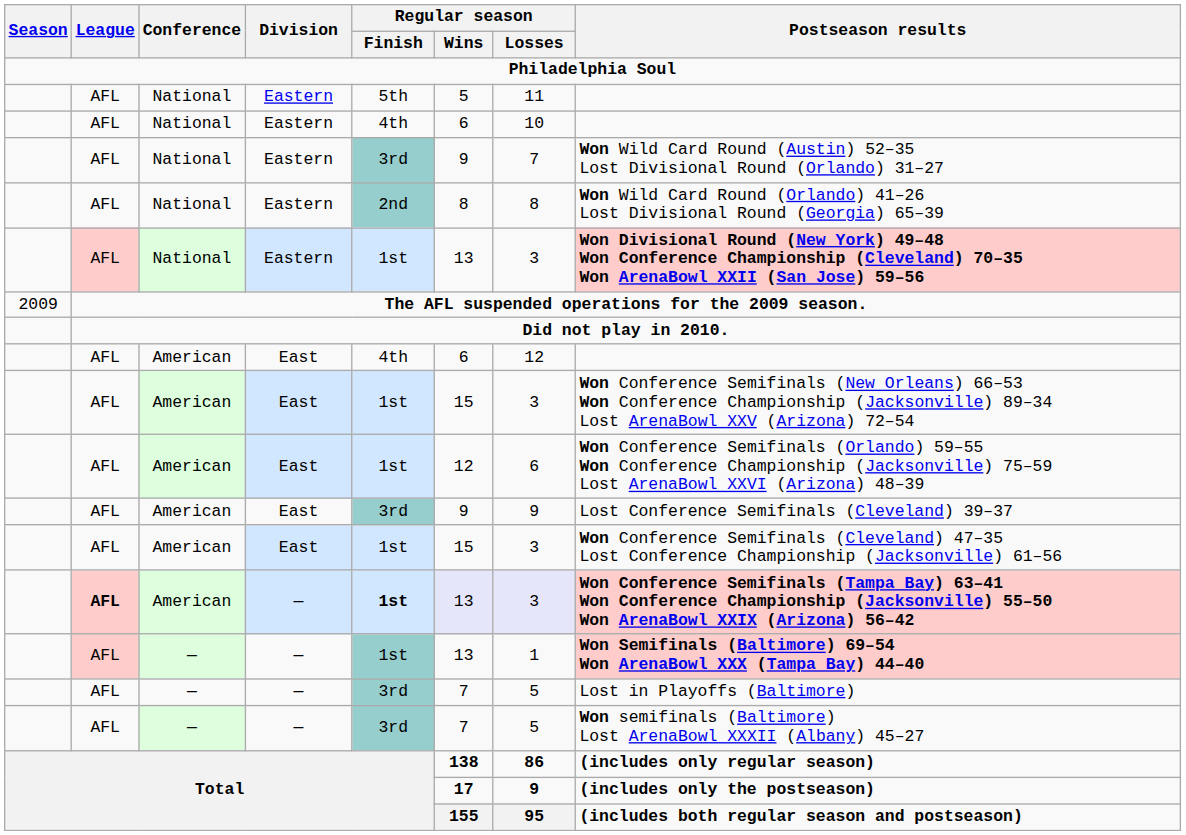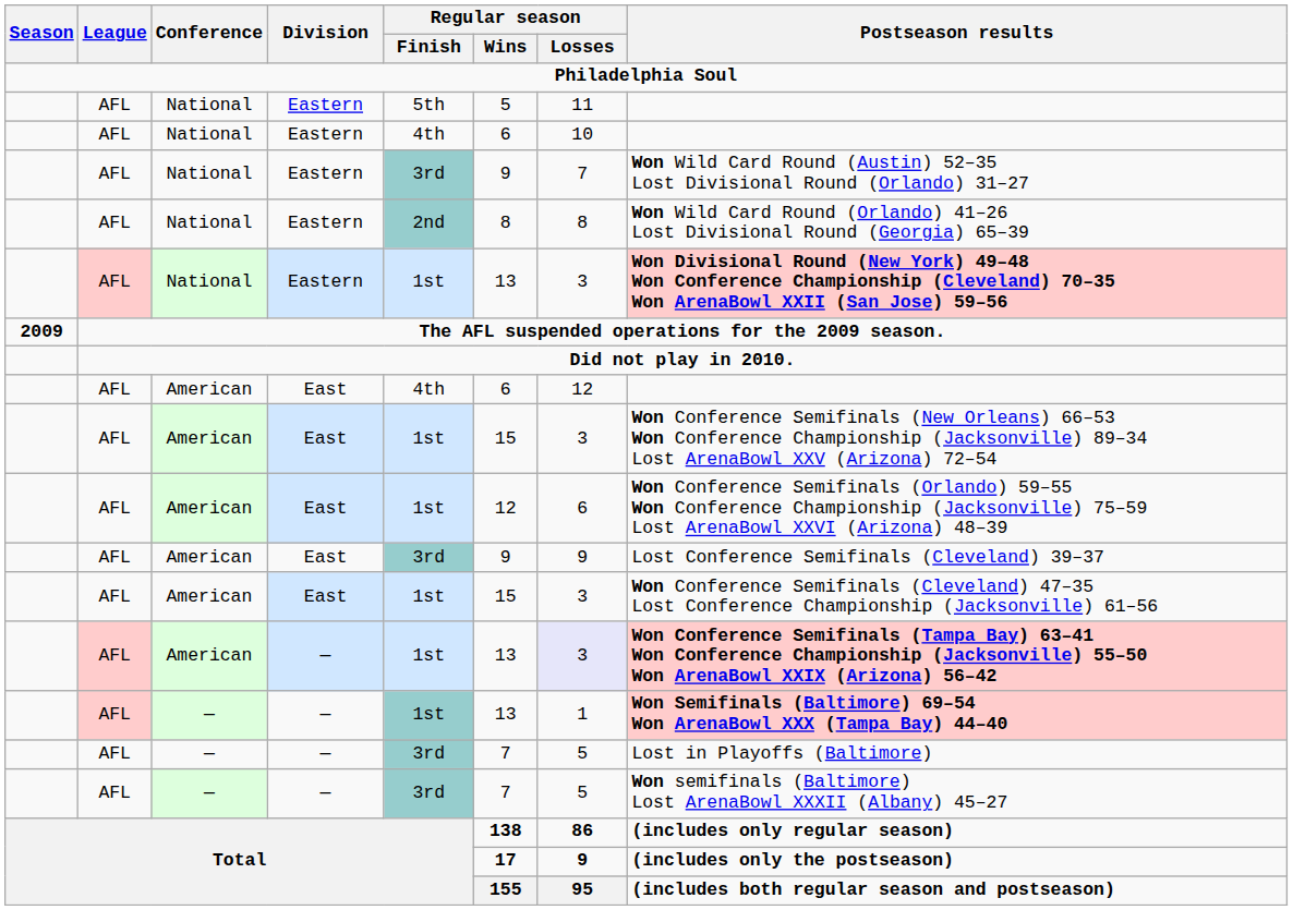The AFL suspended operations for the 2009 season. | Season: normal -> bold
American / — | League: bold -> normal
American / — | Regular season / Finish: bold -> normal
American / — | Regular season / Wins: lavender background -> no background
